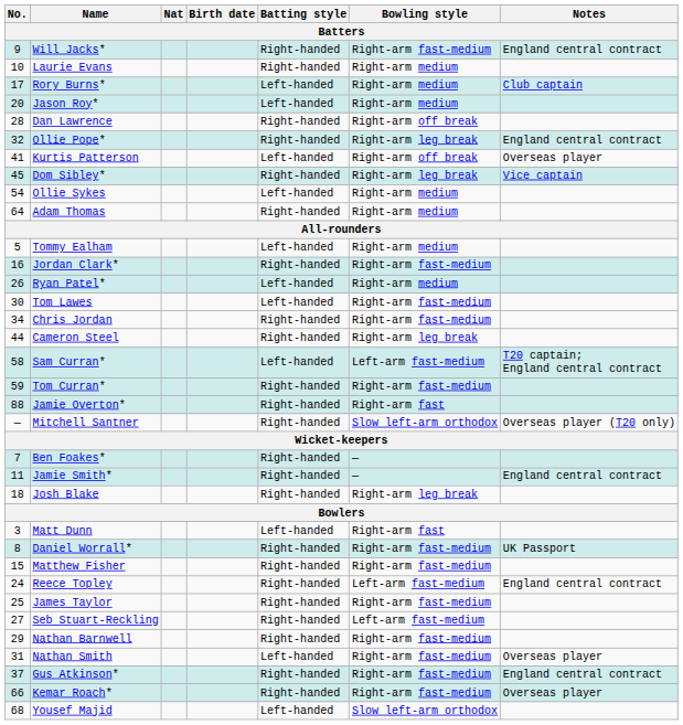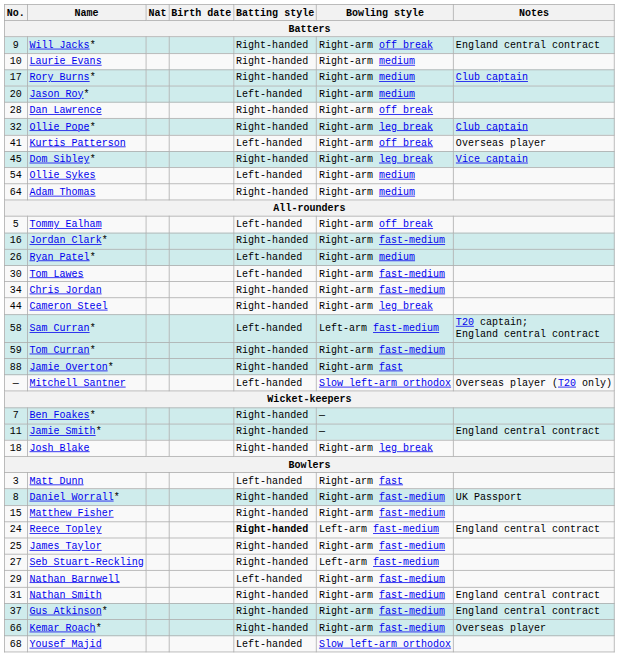Will Jacks* | Bowling style: Right-arm fast-medium -> Right-arm off break
Rory Burns* | Batting style: Left-handed -> Right-handed
Ollie Pope* | Notes: England central contract -> Club captain
Tommy Ealham | Bowling style: Right-arm medium -> Right-arm off break
Mitchell Santner | Batting style: Right-handed -> Left-handed
Reece Topley | Batting style: normal -> bold
Nathan Barnwell | Batting style: Right-handed -> Left-handed
Nathan Smith | Batting style: Left-handed -> Right-handed
Nathan Smith | Notes: Overseas player -> England central contract
